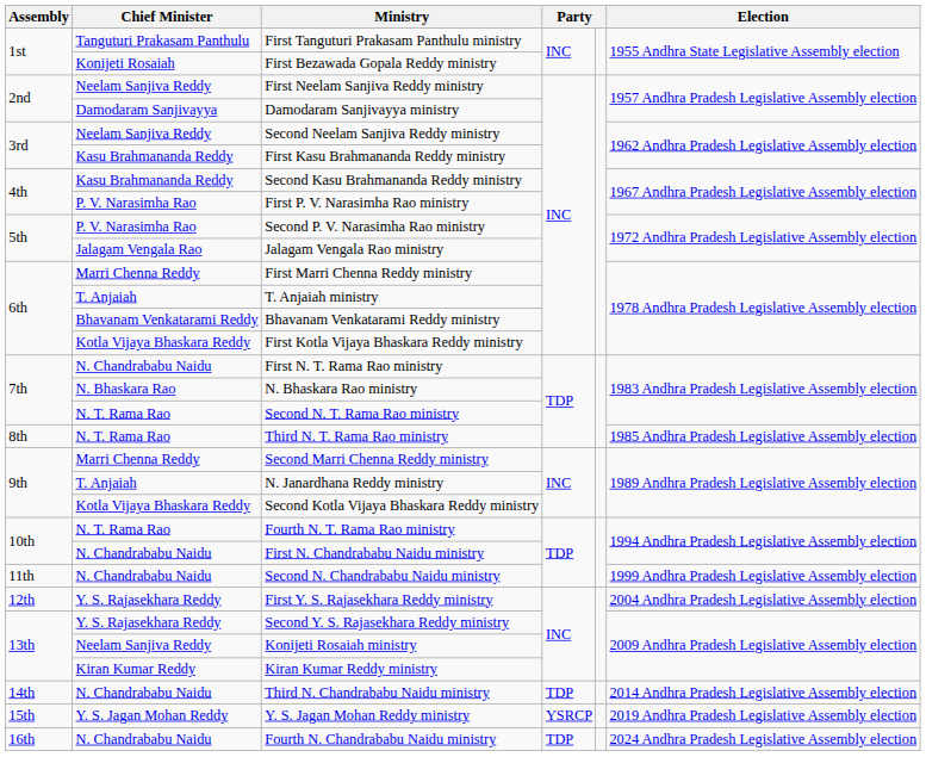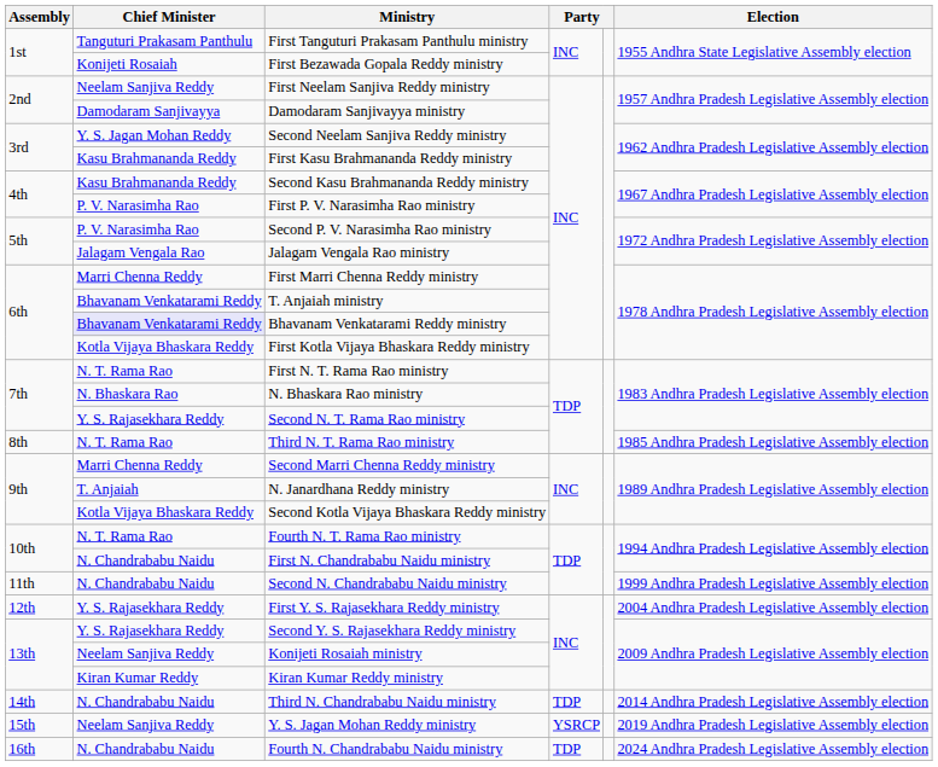Second Neelam Sanjiva Reddy ministry | Chief Minister: Neelam Sanjiva Reddy -> Y. S. Jagan Mohan Reddy
T. Anjaiah ministry | Chief Minister: T. Anjaiah -> Bhavanam Venkatarami Reddy
Bhavanam Venkatarami Reddy ministry | Chief Minister: no background -> lavender background
First N. T. Rama Rao ministry | Chief Minister: N. Chandrababu Naidu -> N. T. Rama Rao
Second N. T. Rama Rao ministry | Chief Minister: N. T. Rama Rao -> Y. S. Rajasekhara Reddy
Y. S. Jagan Mohan Reddy ministry | Chief Minister: Y. S. Jagan Mohan Reddy -> Neelam Sanjiva Reddy
